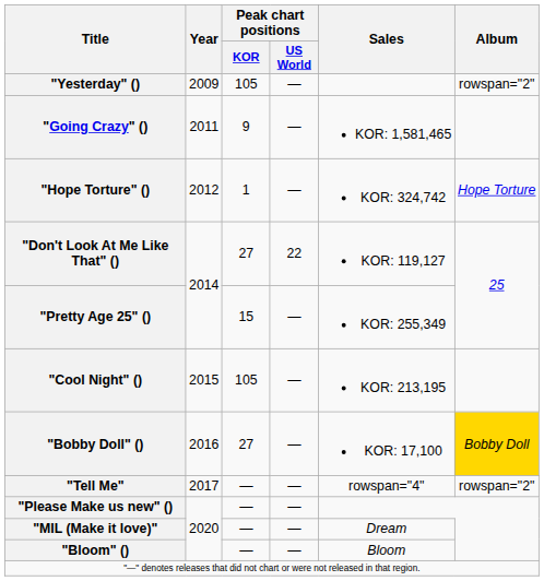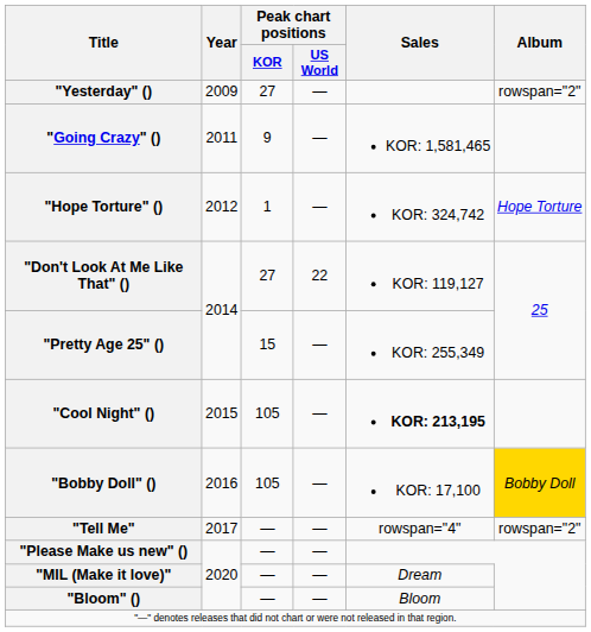"Yesterday" () | Peak chart positions / KOR: 105 -> 27
"Cool Night" () | Sales: normal -> bold
"Bobby Doll" () | Peak chart positions / KOR: 27 -> 105
